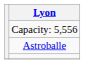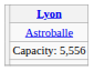row 2 | Lyon: Capacity: 5,556 -> Astroballe
row 3 | Lyon: Astroballe -> Capacity: 5,556
